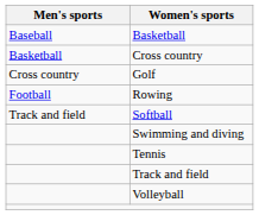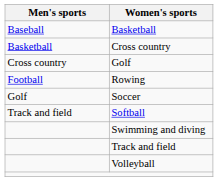+ row: Golf | Soccer
- row: Tennis
